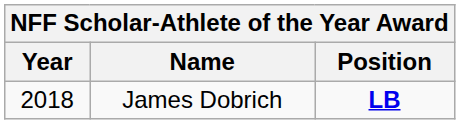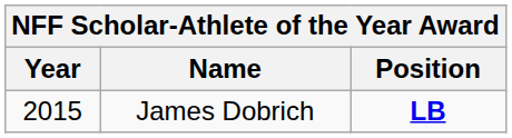James Dobrich | Year: 2018 -> 2015
